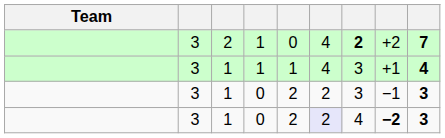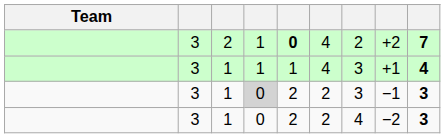row 2 | column 5: normal -> bold
row 2 | column 7: bold -> normal
row 4 | column 4: no background -> lightgrey background
row 5 | column 6: lavender background -> no background
row 5 | column 8: bold -> normal
